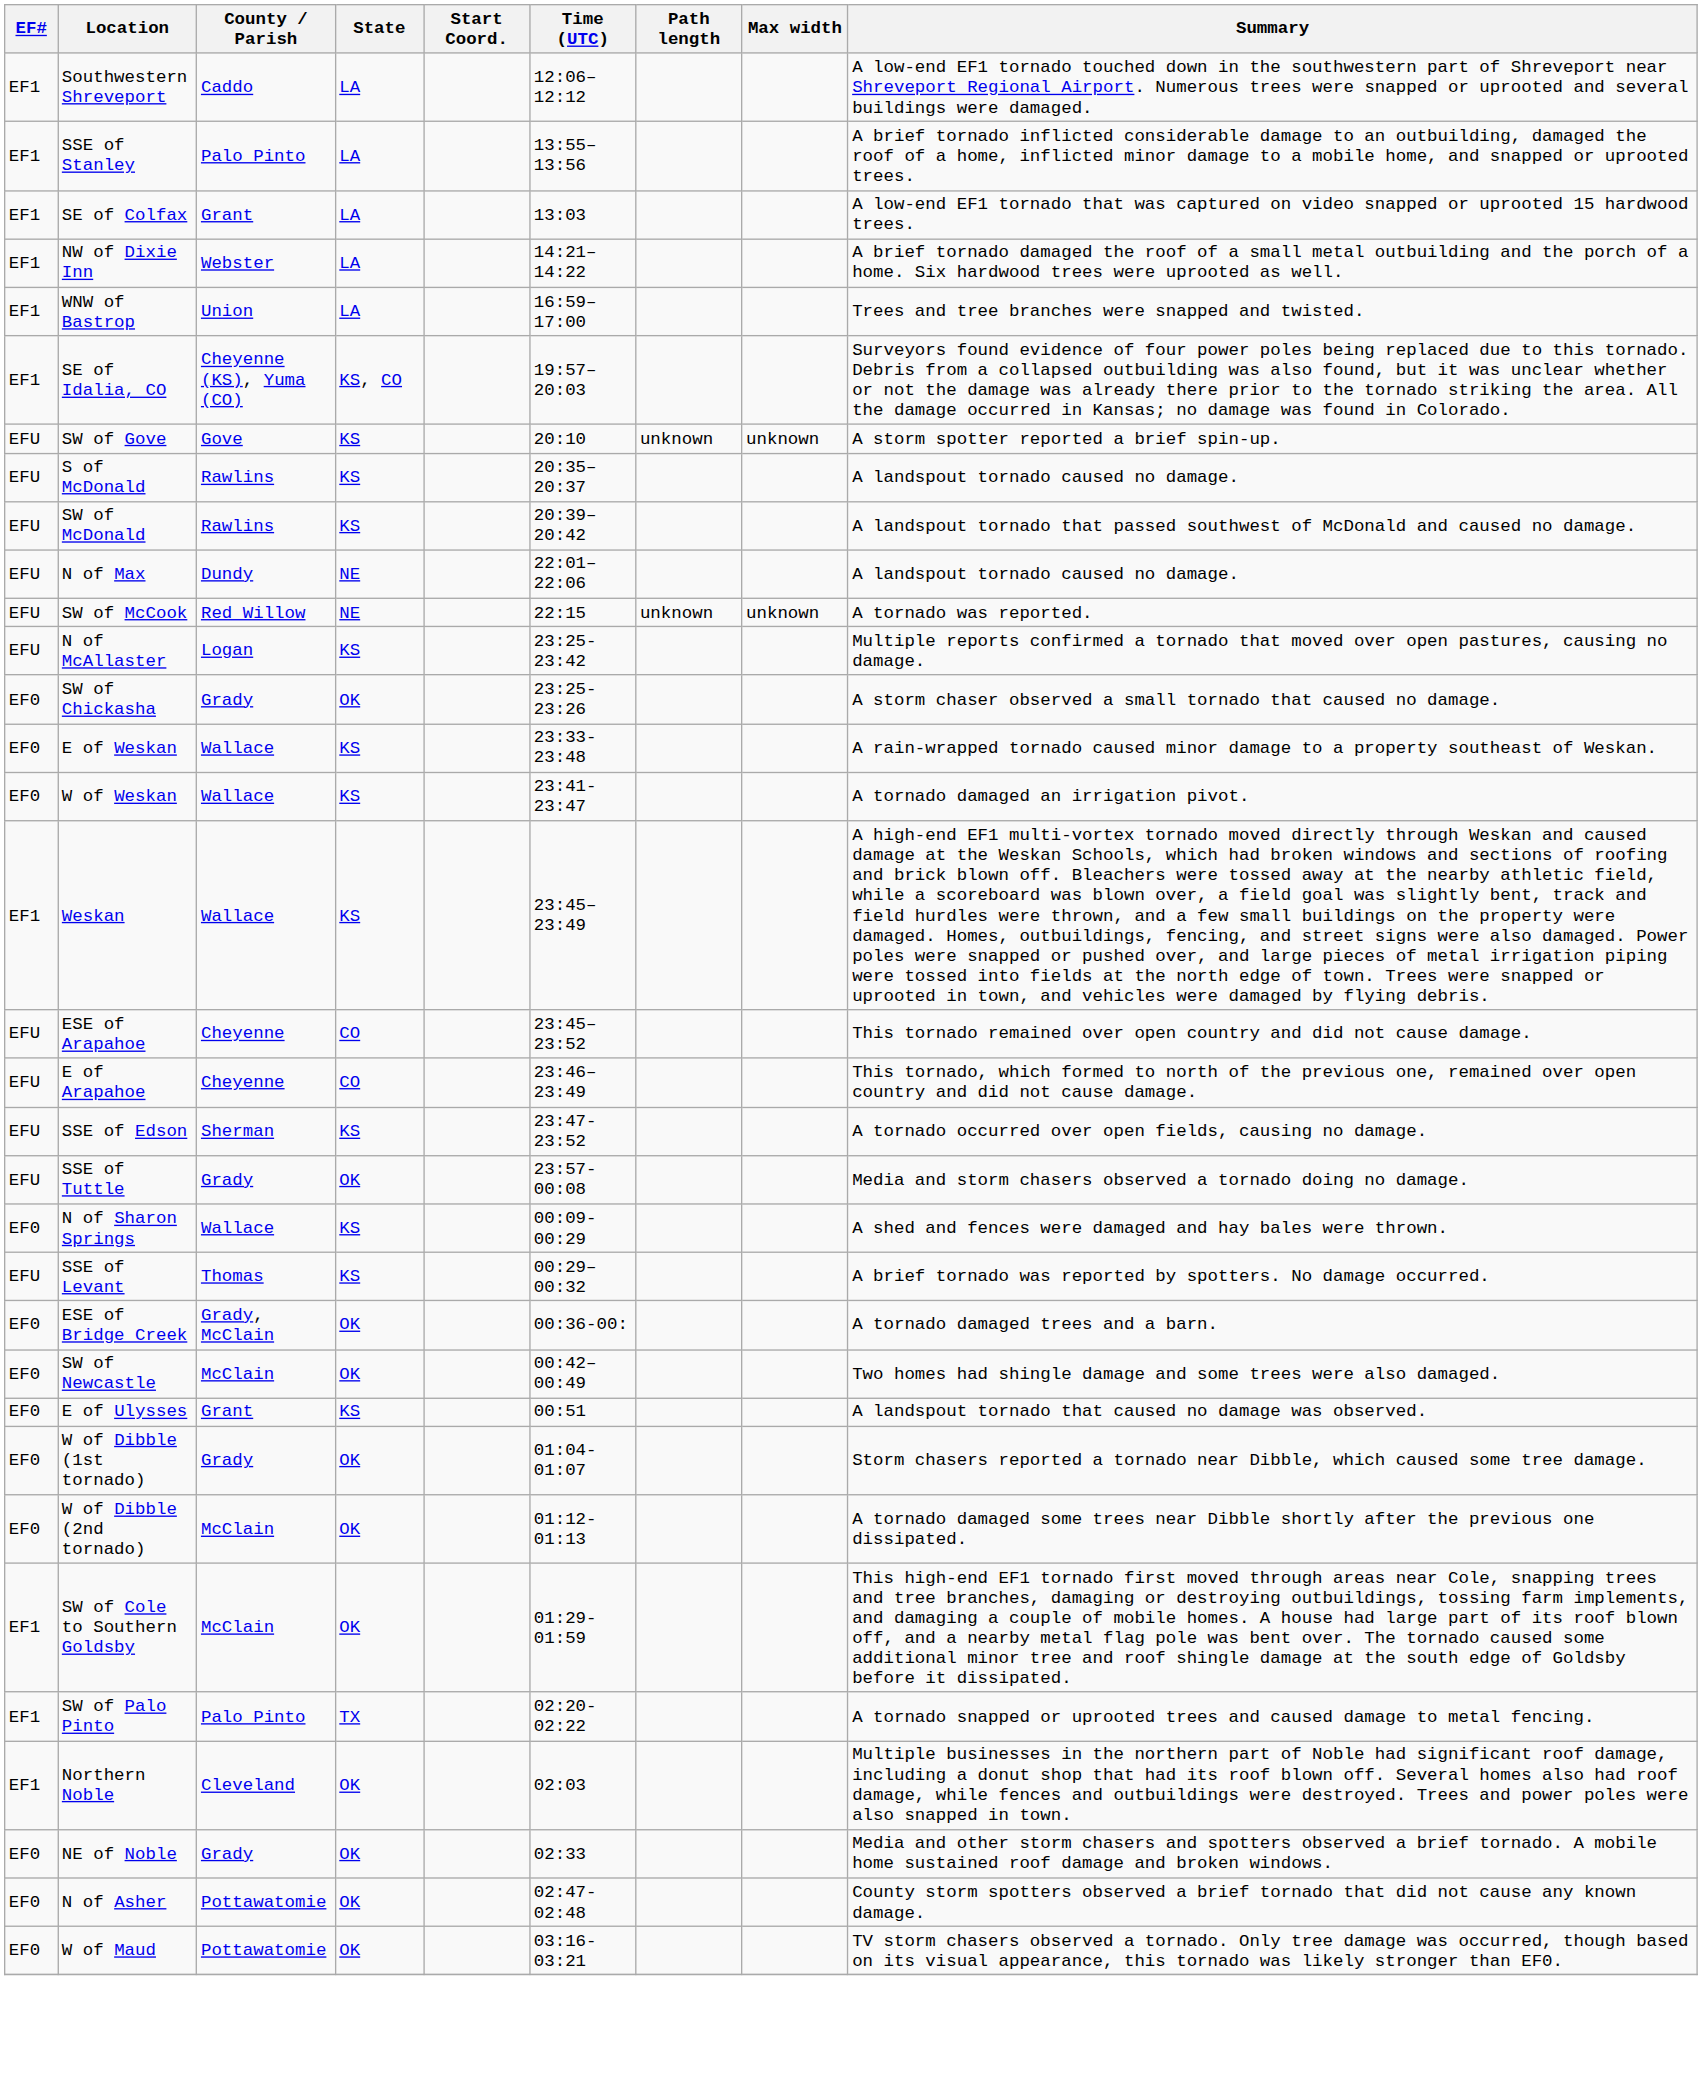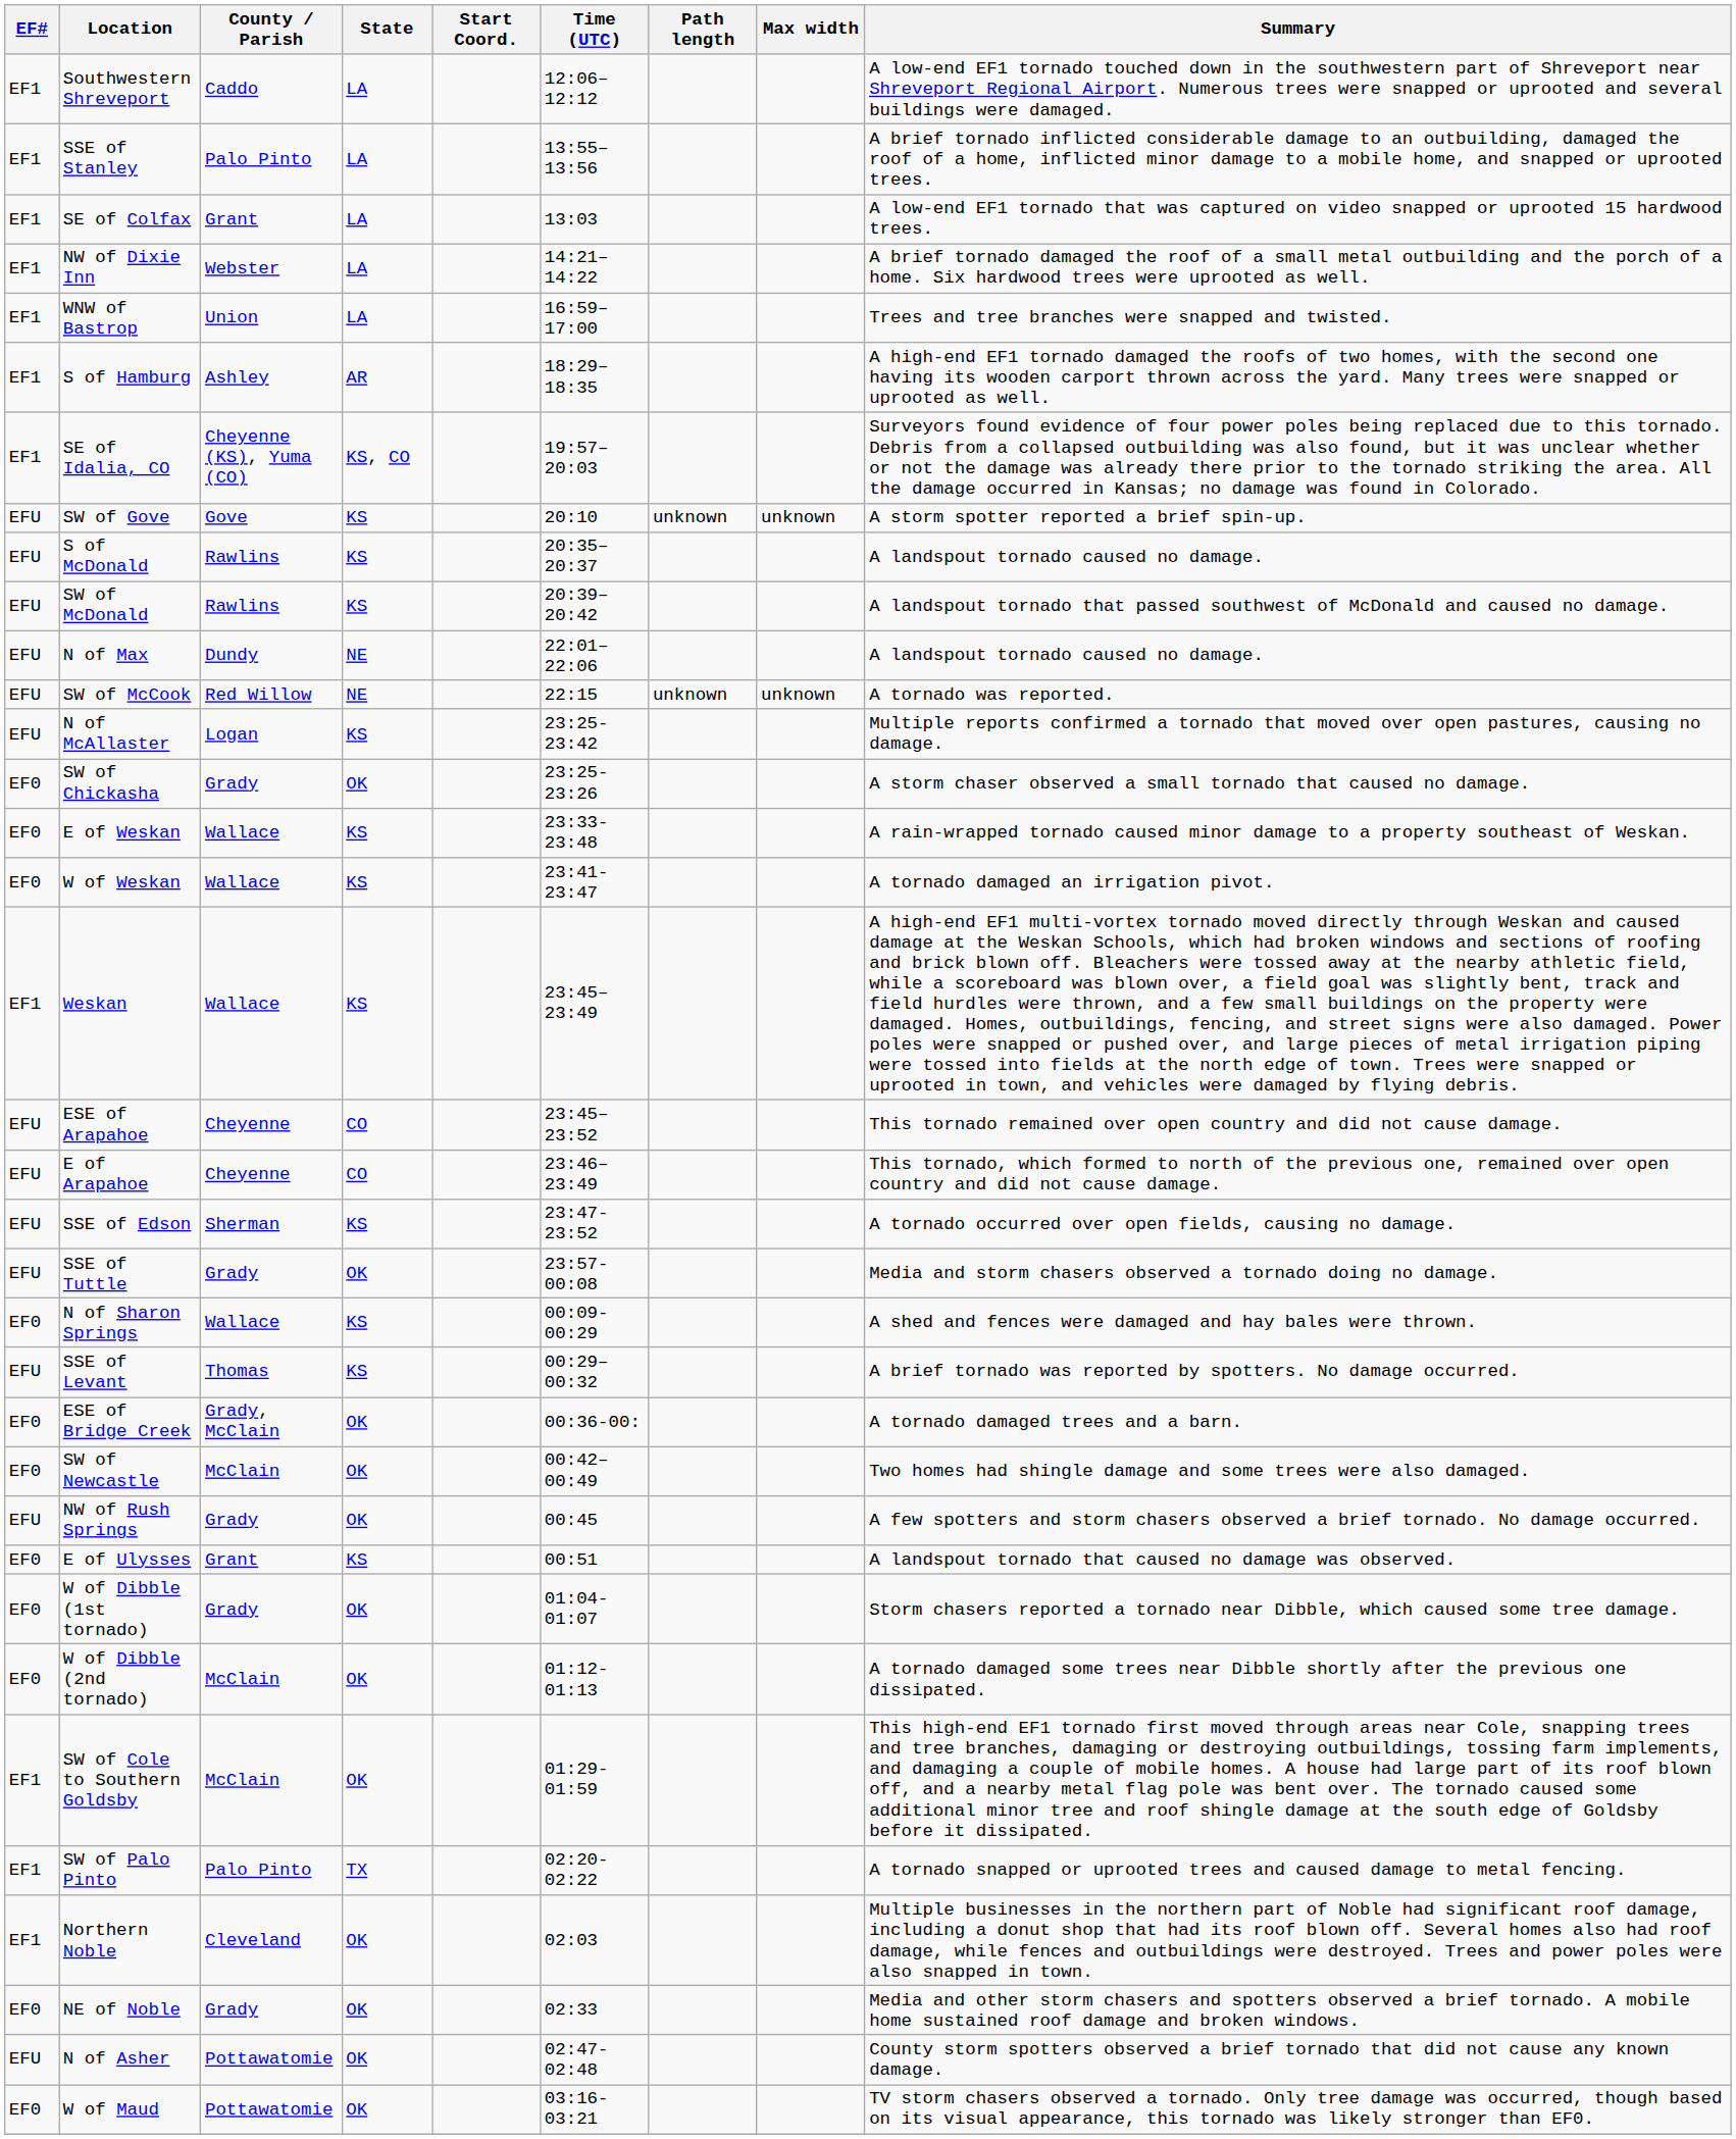+ row: EF1 | S of Hamburg | Ashley | AR | 18:29–18:35 | A high-end EF1 tornado damaged the roofs of two homes, with the second one having its wooden carport thrown across the yard. Many trees were snapped or uprooted as well.
+ row: EFU | NW of Rush Springs | Grady | OK | 00:45 | A few spotters and storm chasers observed a brief tornado. No damage occurred.
N of Asher | EF#: EF0 -> EFU
